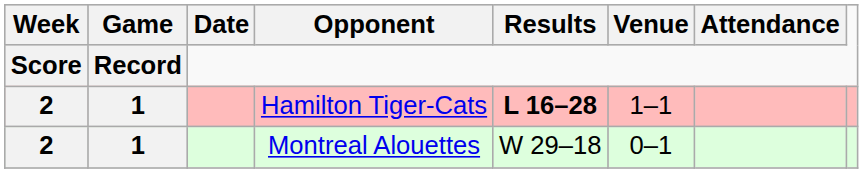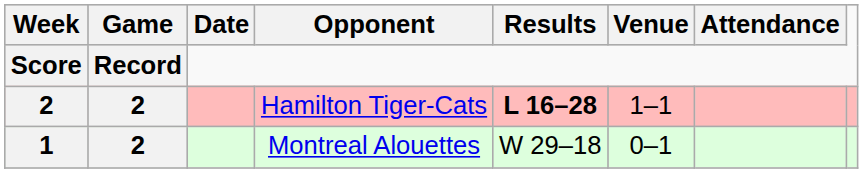Hamilton Tiger-Cats | Game / Record: 1 -> 2
Montreal Alouettes | Week / Score: 2 -> 1
Montreal Alouettes | Game / Record: 1 -> 2
